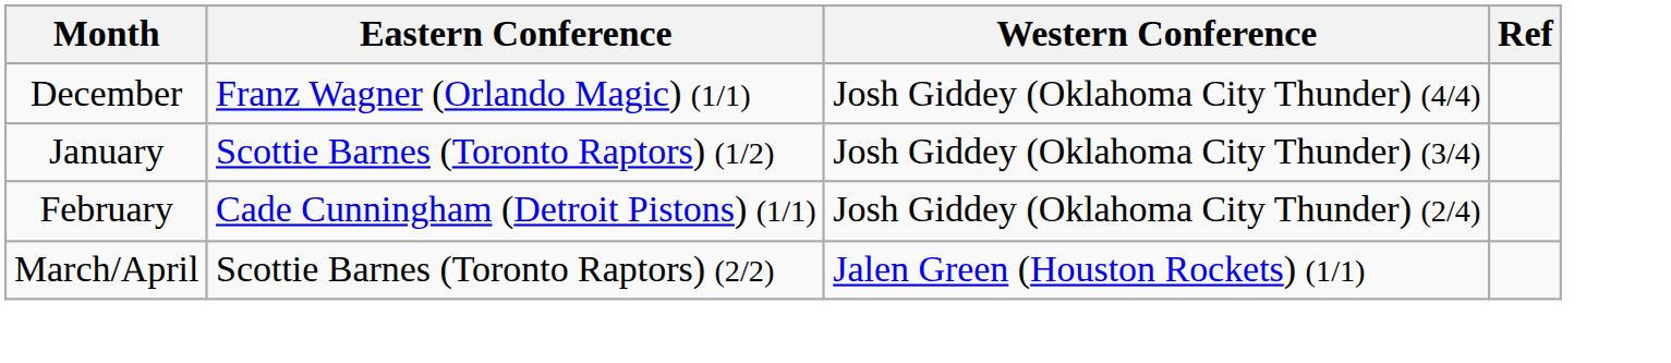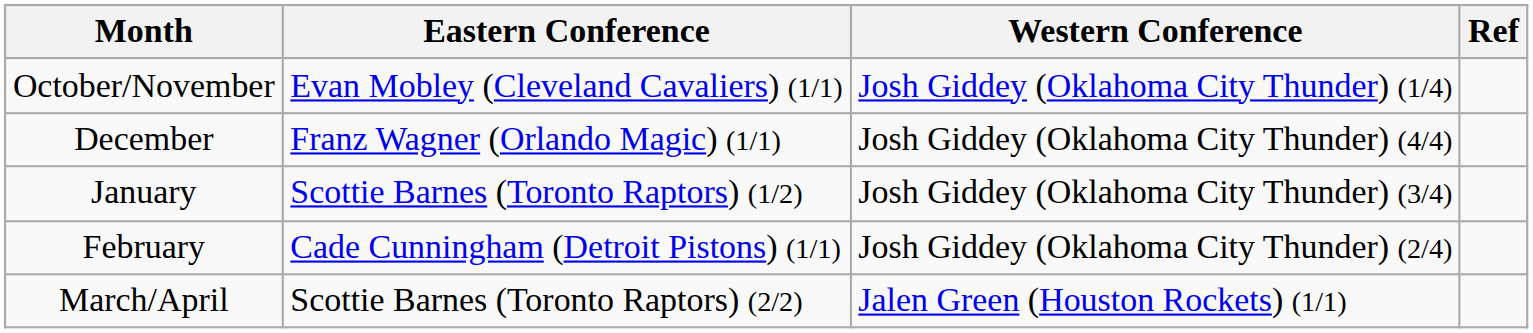+ row: October/November | Evan Mobley (Cleveland Cavaliers) (1/1) | Josh Giddey (Oklahoma City Thunder) (1/4)
